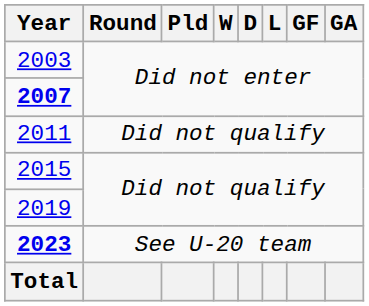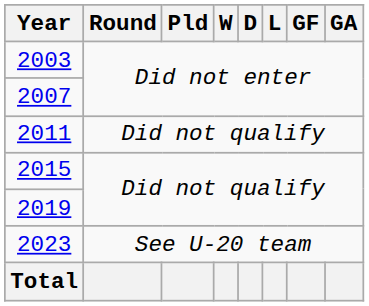2007 | Year: bold -> normal
2023 | Year: bold -> normal
